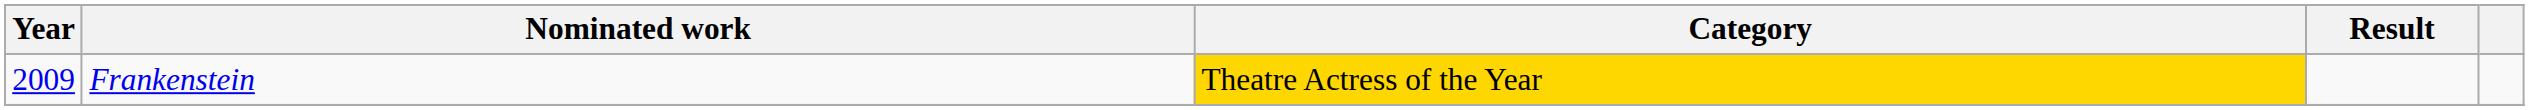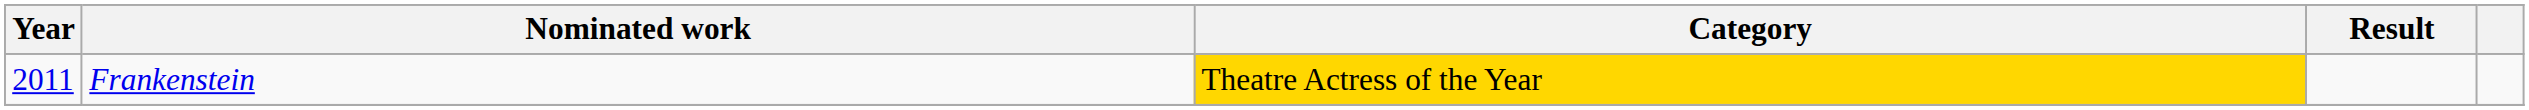Frankenstein | Year: 2009 -> 2011
